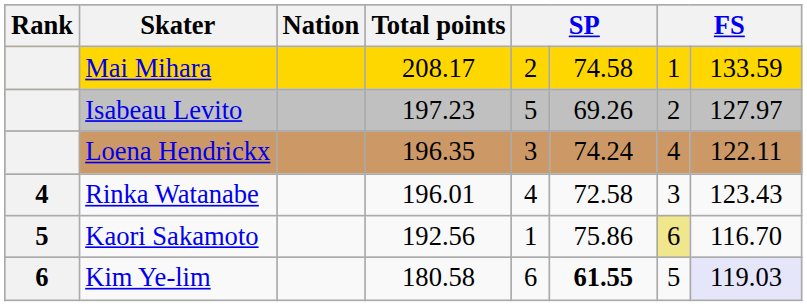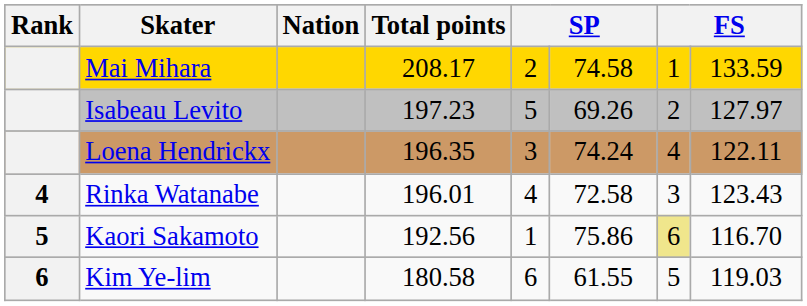Kim Ye-lim | column 6: bold -> normal
Kim Ye-lim | column 8: lavender background -> no background
